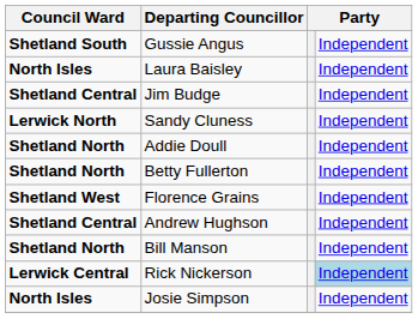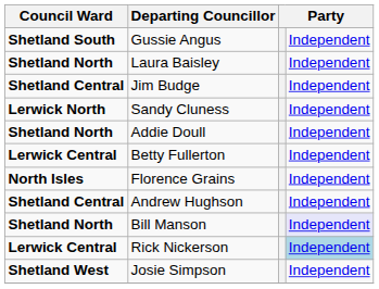Laura Baisley | Council Ward: North Isles -> Shetland North
Betty Fullerton | Council Ward: Shetland North -> Lerwick Central
Florence Grains | Council Ward: Shetland West -> North Isles
Bill Manson | column 4: no background -> lavender background
Josie Simpson | Council Ward: North Isles -> Shetland West
